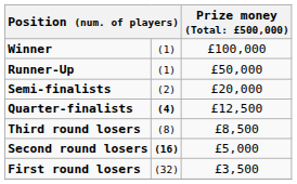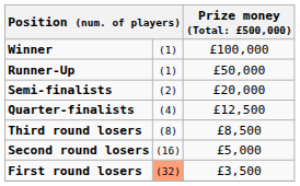Quarter-finalists | column 2: bold -> normal
Second round losers | column 2: bold -> normal
First round losers | column 2: no background -> lightsalmon background
